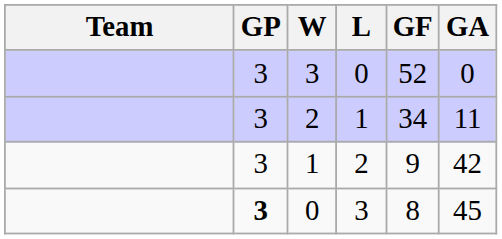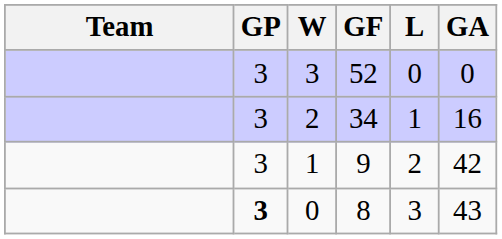columns swapped: L <-> GF
row 3 | GA: 11 -> 16
row 5 | GA: 45 -> 43
